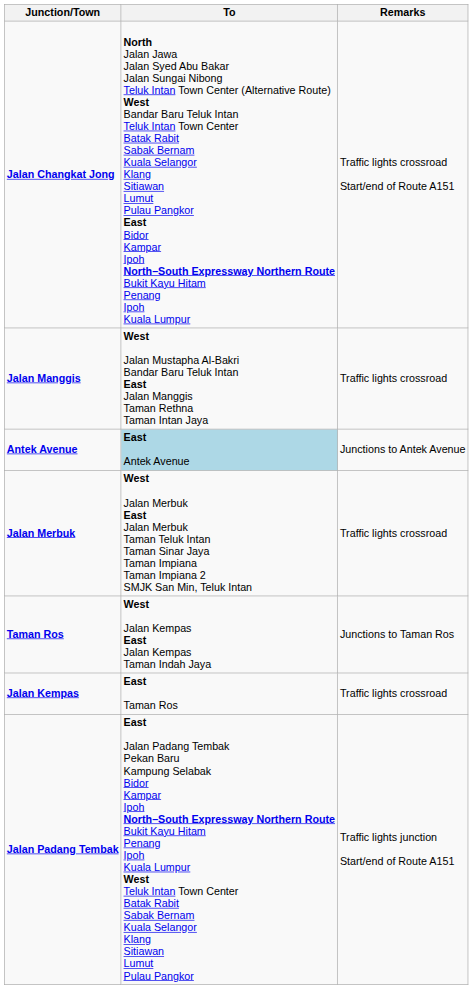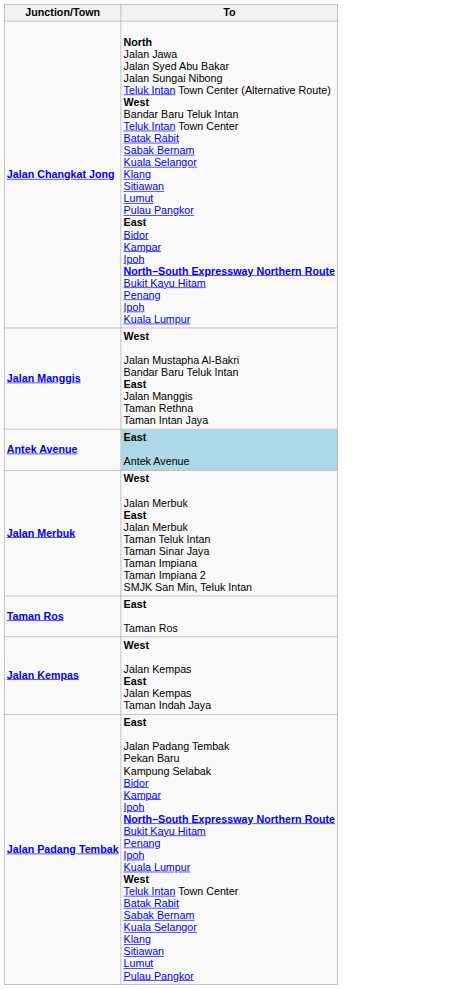- column: Remarks | Traffic lights crossroad Start/end of Route A151 | Traffic lights crossroad | Junctions to Antek Avenue | Traffic lights crossroad | Junctions to Taman Ros | Traffic lights crossroad | Traffic lights junction Start/end of Route A151
Taman Ros | To: West Jalan Kempas East Jalan Kempas Taman Indah Jaya -> East Taman Ros
Jalan Kempas | To: East Taman Ros -> West Jalan Kempas East Jalan Kempas Taman Indah Jaya
